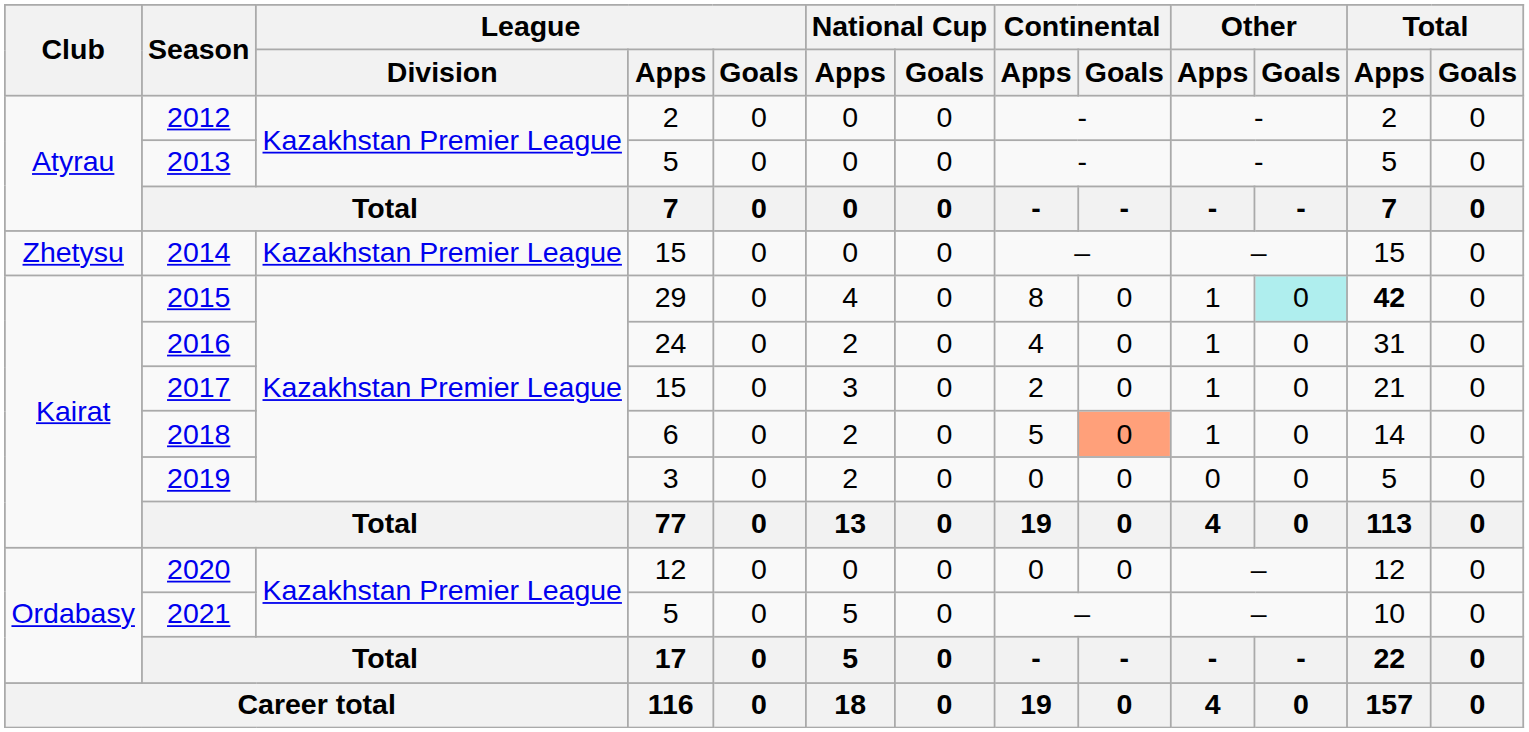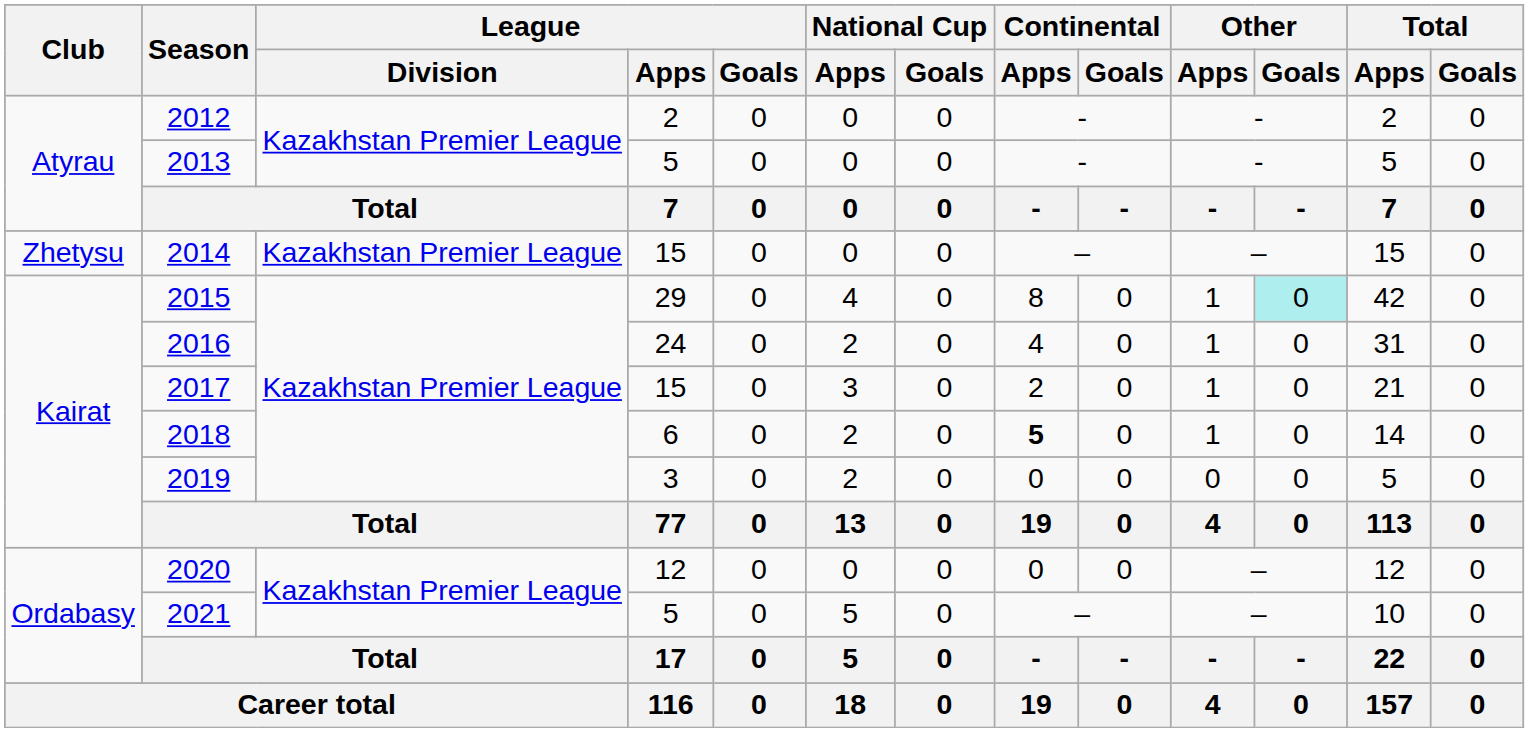2015 | Total / Apps: bold -> normal
2018 | Continental / Apps: normal -> bold
2018 | Continental / Goals: lightsalmon background -> no background
